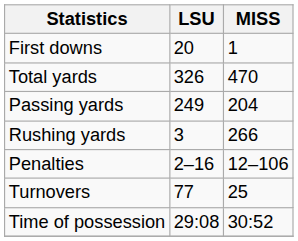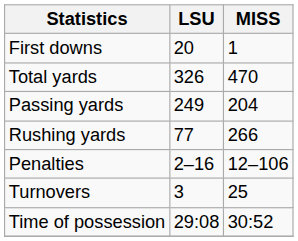Rushing yards | LSU: 3 -> 77
Turnovers | LSU: 77 -> 3
